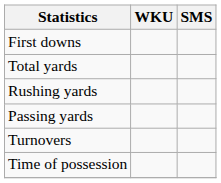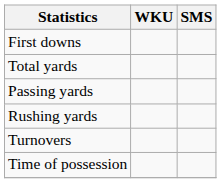rows swapped: Rushing yards <-> Passing yards
